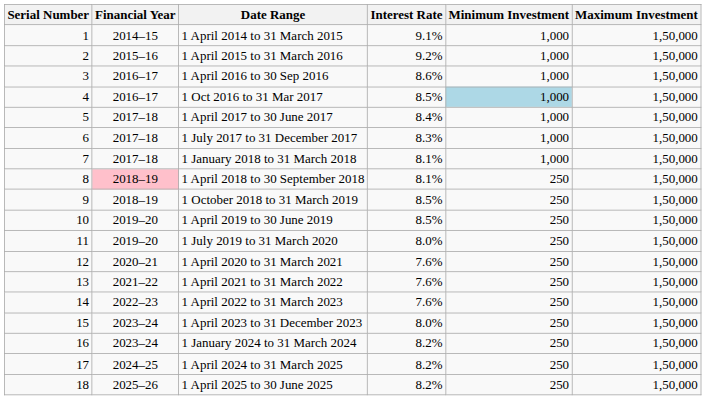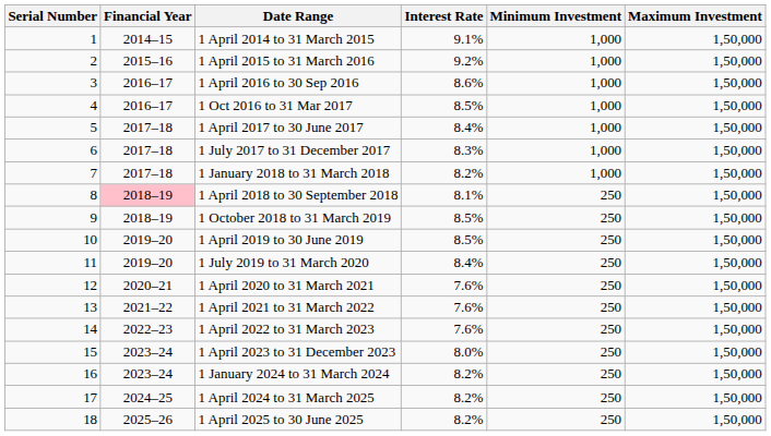1 Oct 2016 to 31 Mar 2017 | Minimum Investment: lightblue background -> no background
1 January 2018 to 31 March 2018 | Interest Rate: 8.1% -> 8.2%
1 July 2019 to 31 March 2020 | Interest Rate: 8.0% -> 8.4%
